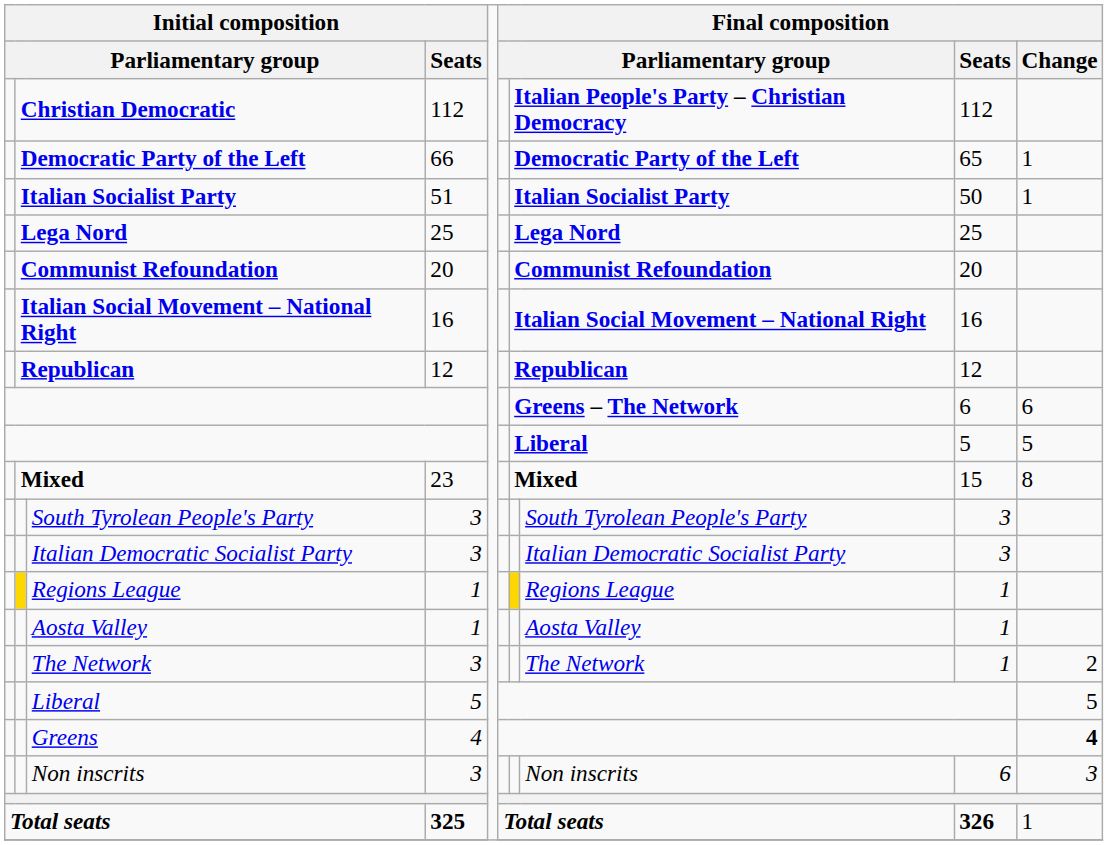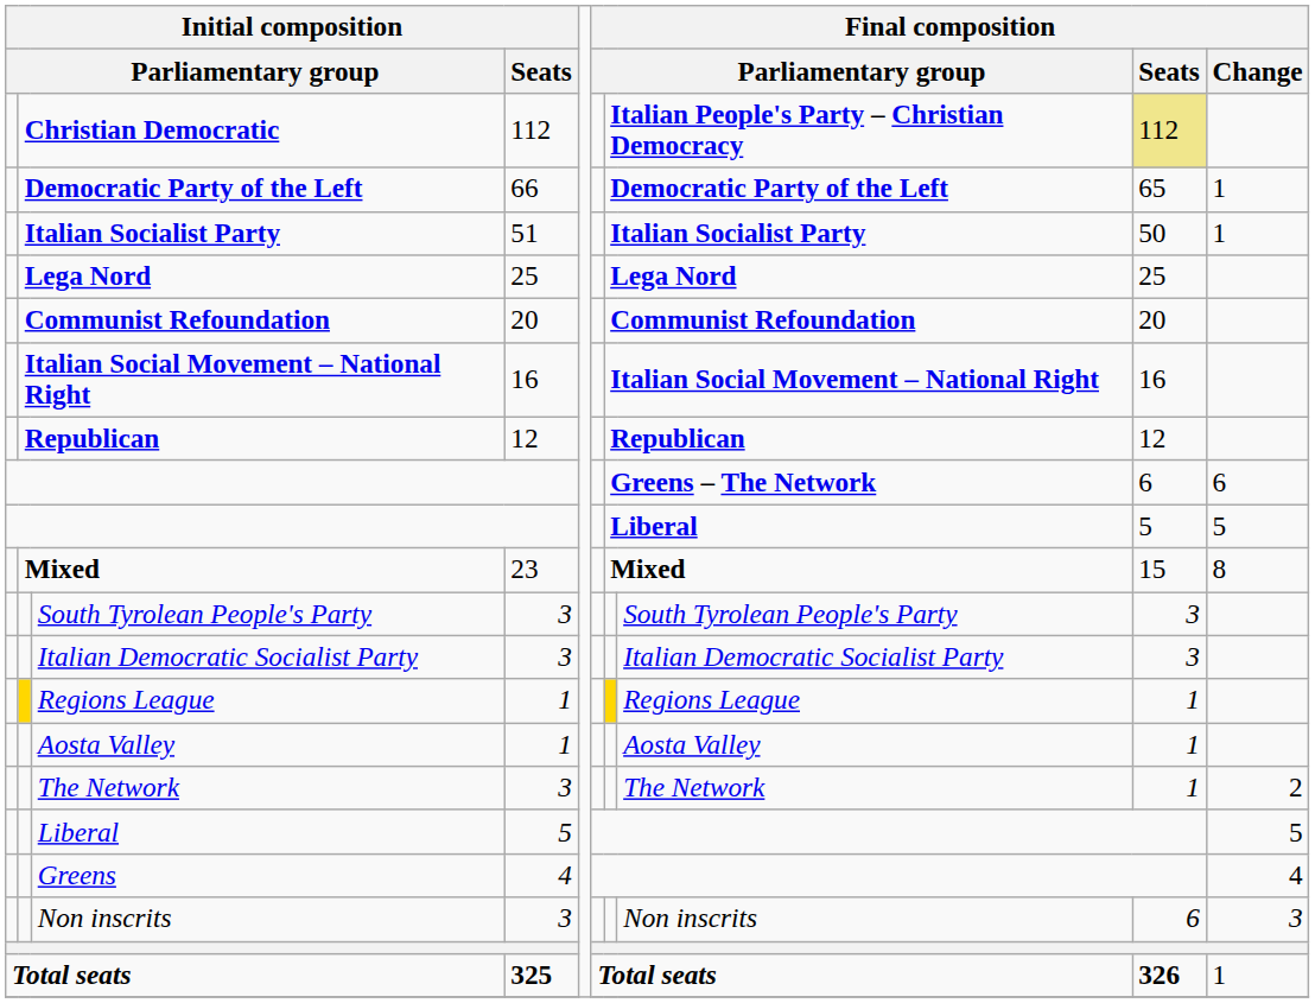Christian Democratic | Final composition / Seats: no background -> khaki background
Greens | Final composition / Change: bold -> normal
